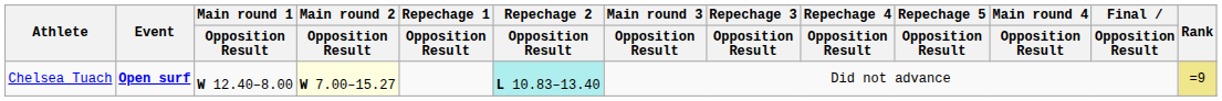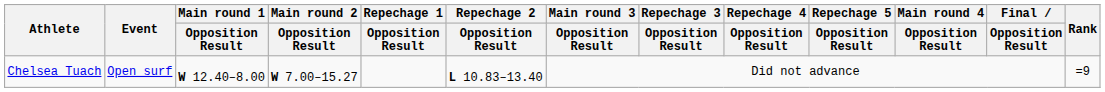Chelsea Tuach | Event: bold -> normal
Chelsea Tuach | Main round 2 / Opposition Result: lightyellow background -> no background
Chelsea Tuach | Repechage 2 / Opposition Result: paleturquoise background -> no background
Chelsea Tuach | Rank: khaki background -> no background
